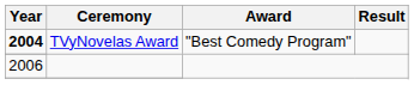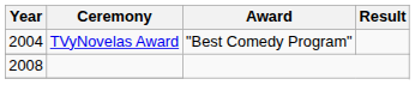row 2 | Year: bold -> normal
row 3 | Year: 2006 -> 2008
